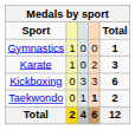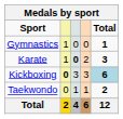Karate | column 3: normal -> bold
Kickboxing | column 2: normal -> bold
Kickboxing | Total: no background -> lightblue background
Taekwondo | column 4: bold -> normal
